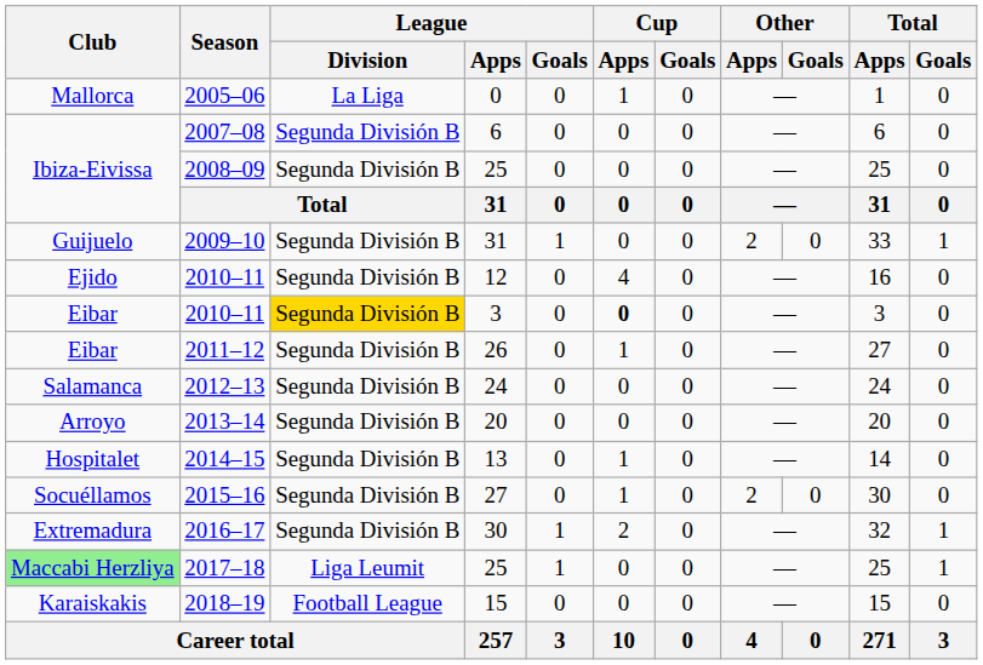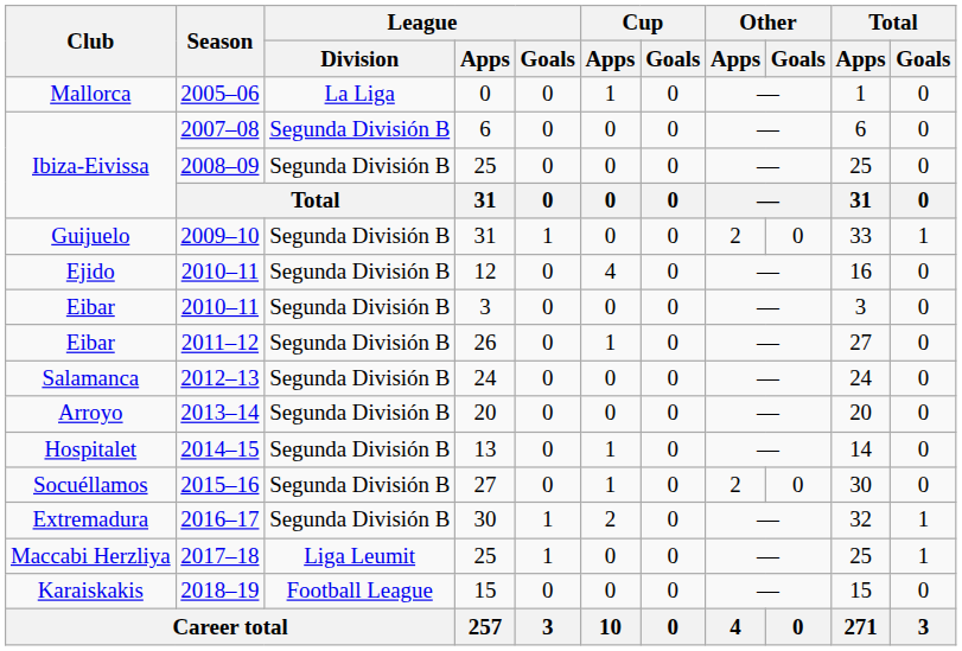2010–11 / 3 | League / Division: gold background -> no background
2010–11 / 3 | Cup / Apps: bold -> normal
2017–18 | Club: lightgreen background -> no background
